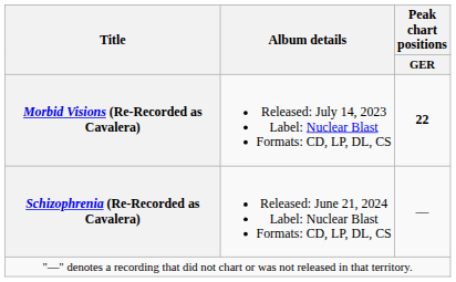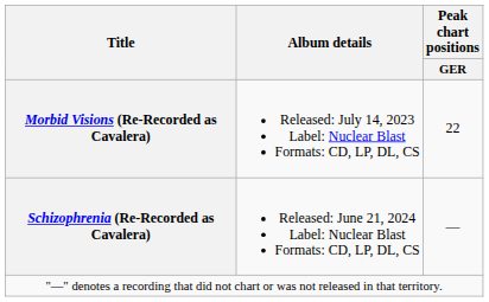Morbid Visions (Re-Recorded as Cavalera) | Peak chart positions / GER: bold -> normal
